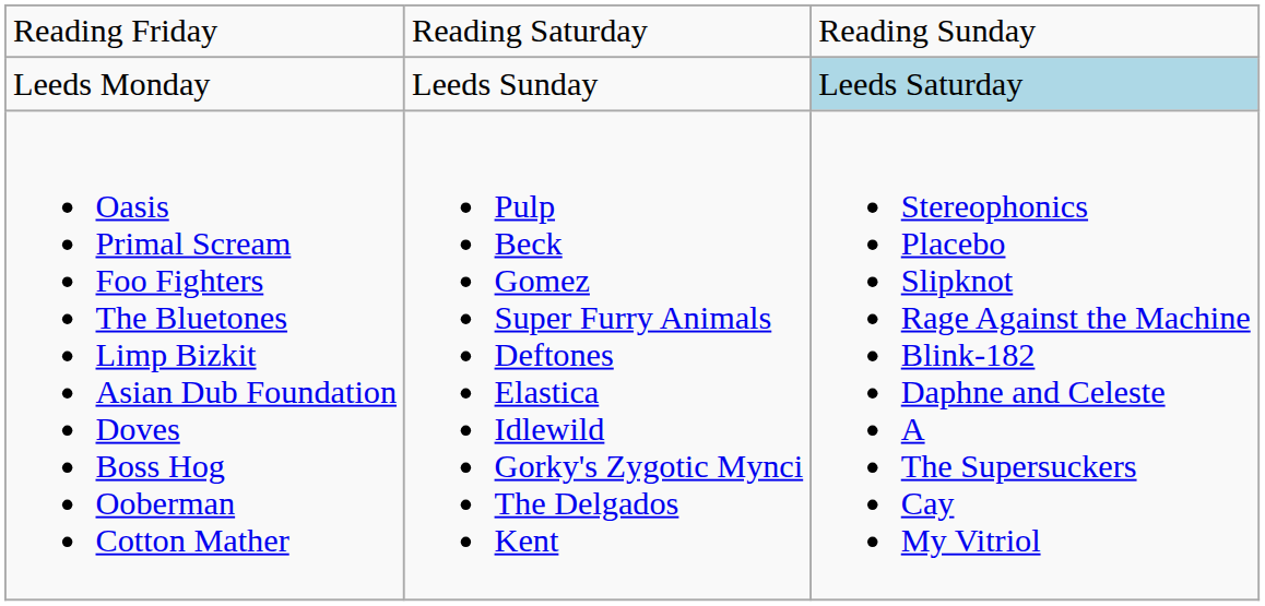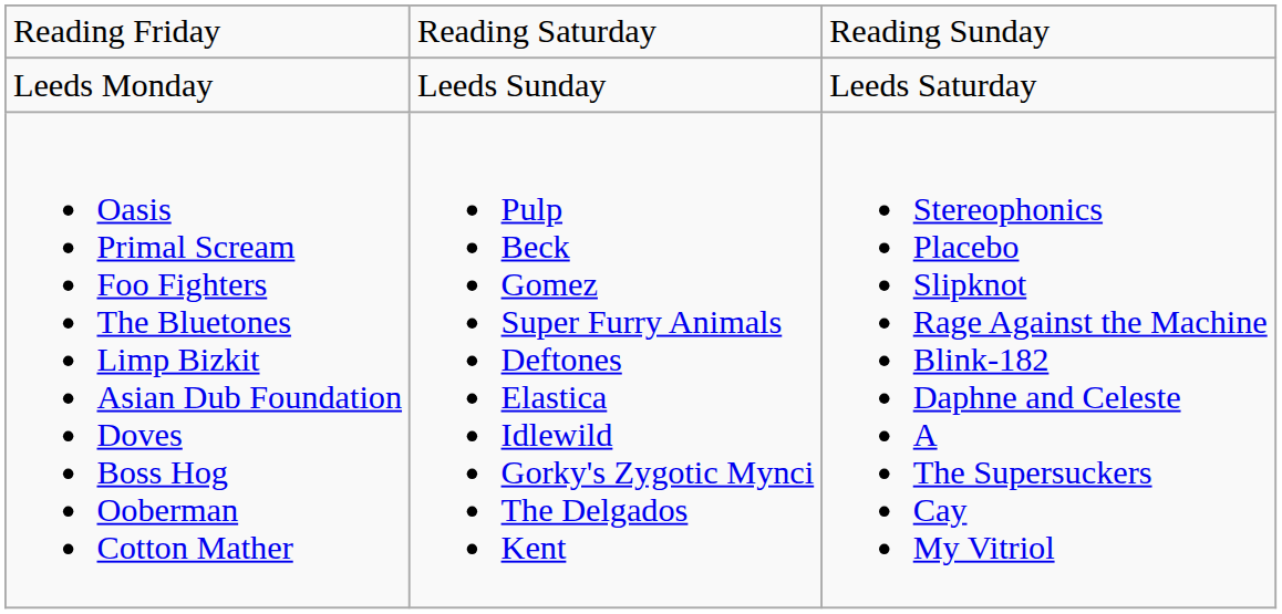Leeds Monday | column 3: lightblue background -> no background
